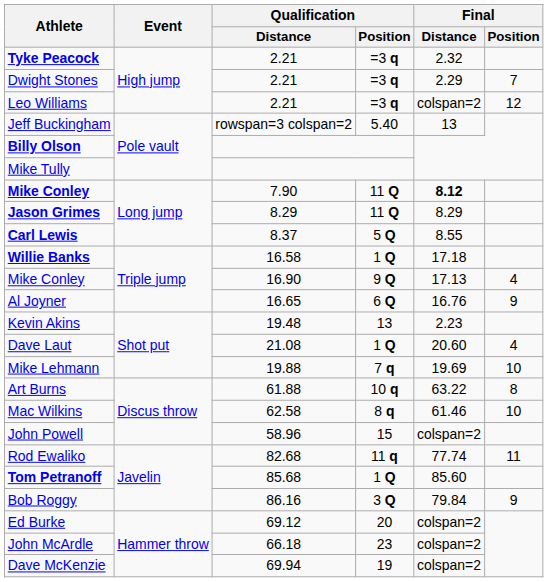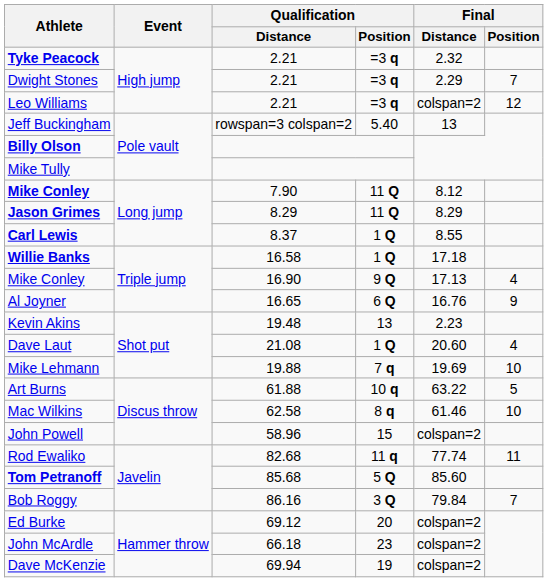Mike Conley / 7.90 | Final / Distance: bold -> normal
Carl Lewis | Qualification / Position: 5 Q -> 1 Q
Art Burns | Final / Position: 8 -> 5
Tom Petranoff | Qualification / Position: 1 Q -> 5 Q
Bob Roggy | Final / Position: 9 -> 7
